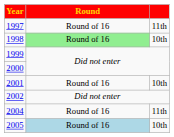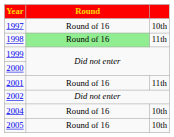1997 | column 3: 11th -> 10th
1998 | column 3: 10th -> 11th
2001 | column 3: 10th -> 11th
2004 | column 3: 11th -> 10th
2005 | Round: lightblue background -> no background
